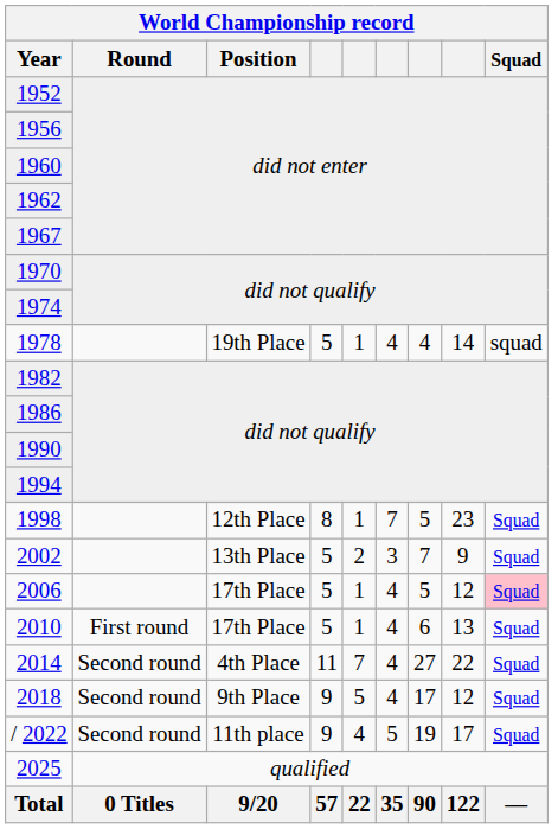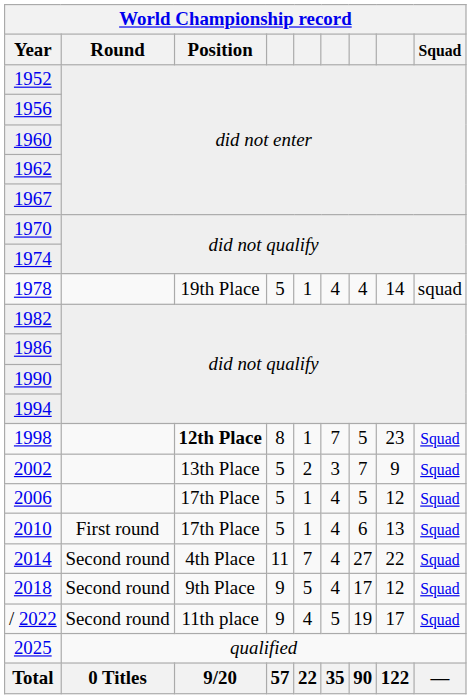1998 | Position: normal -> bold
2006 | Squad: pink background -> no background
